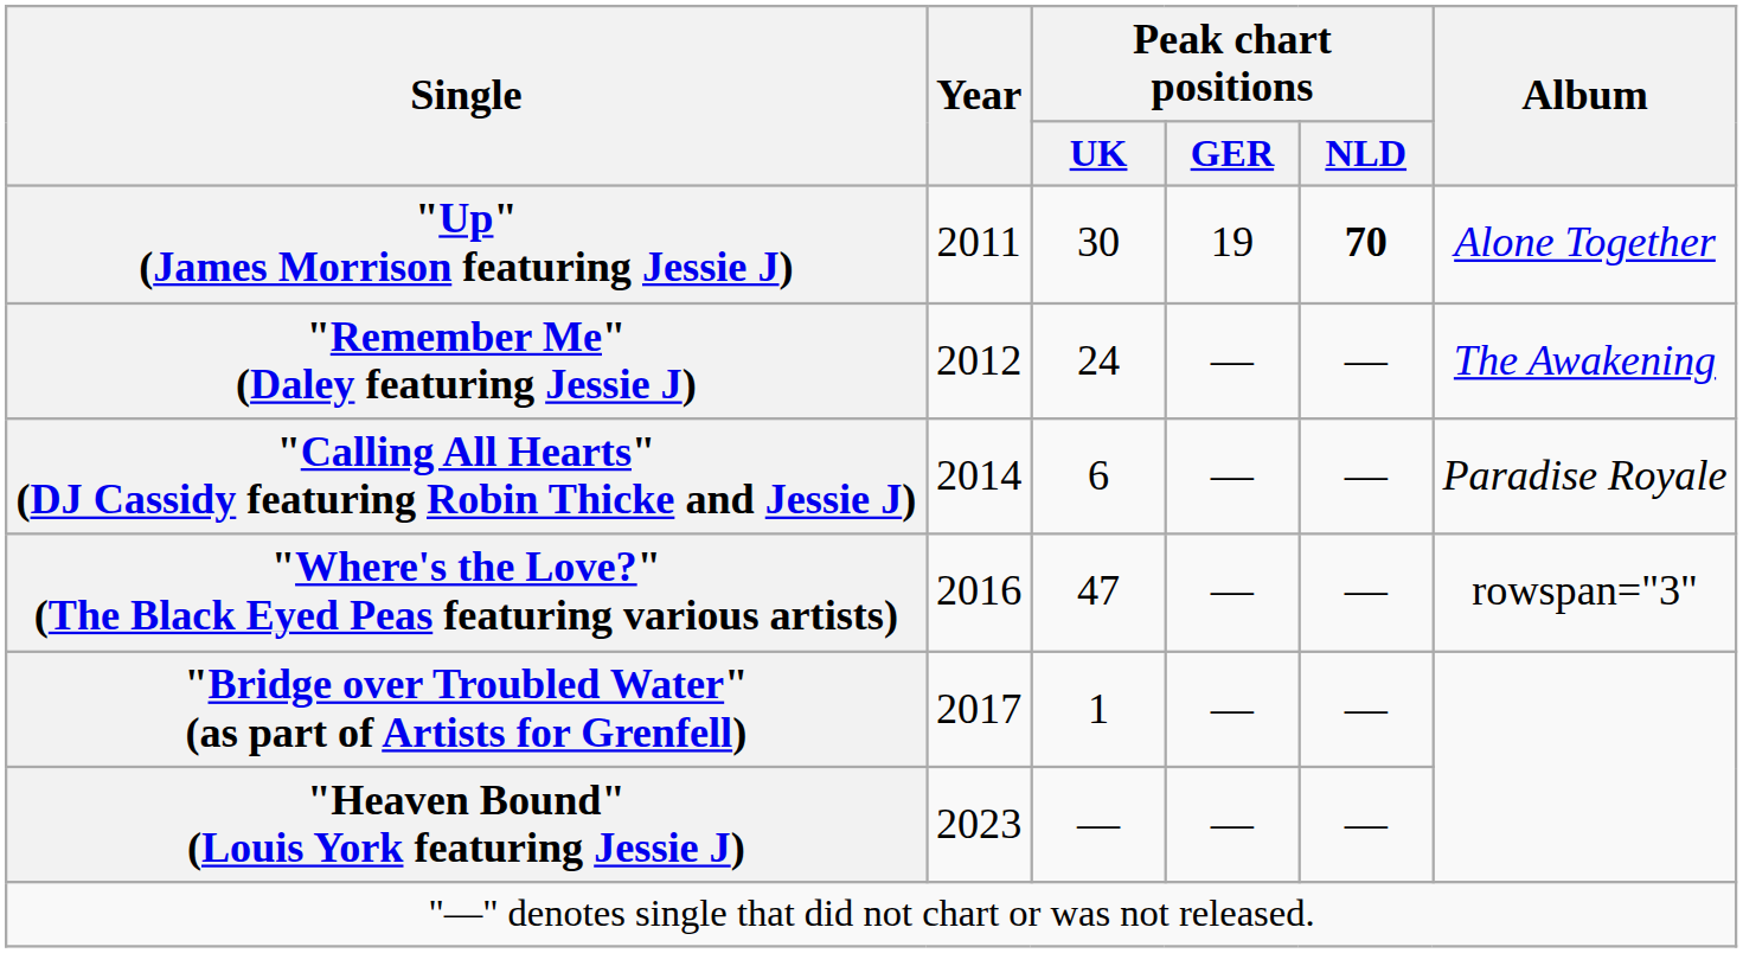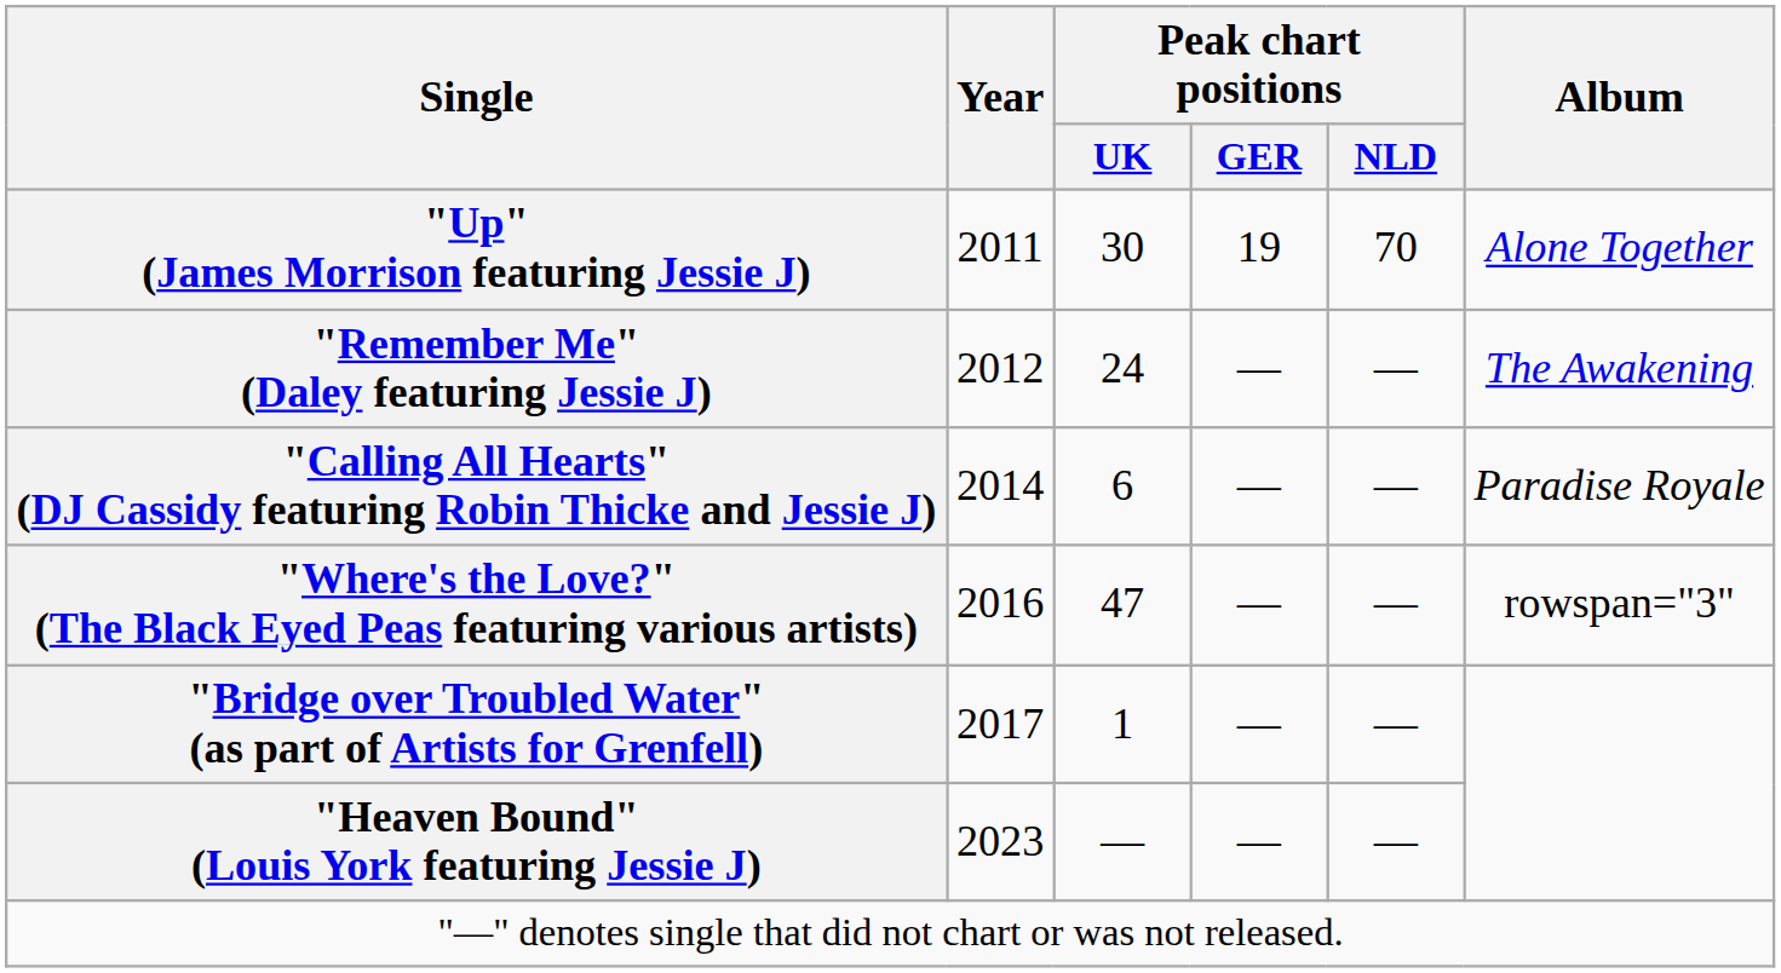"Up" (James Morrison featuring Jessie J) | Peak chart positions / NLD: bold -> normal
